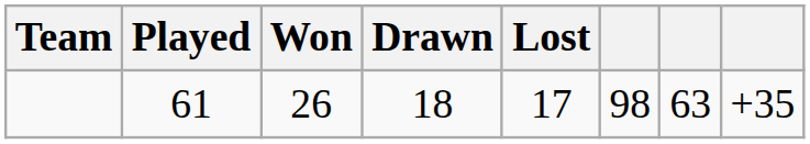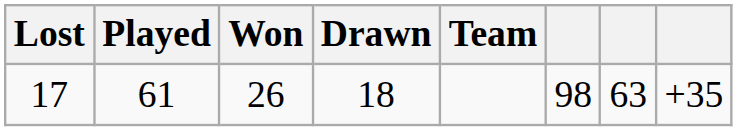columns swapped: Team <-> Lost
